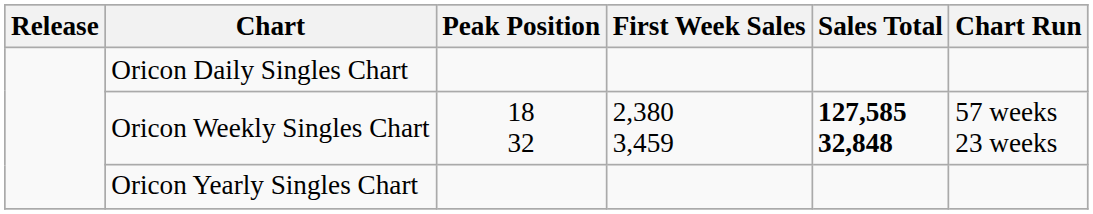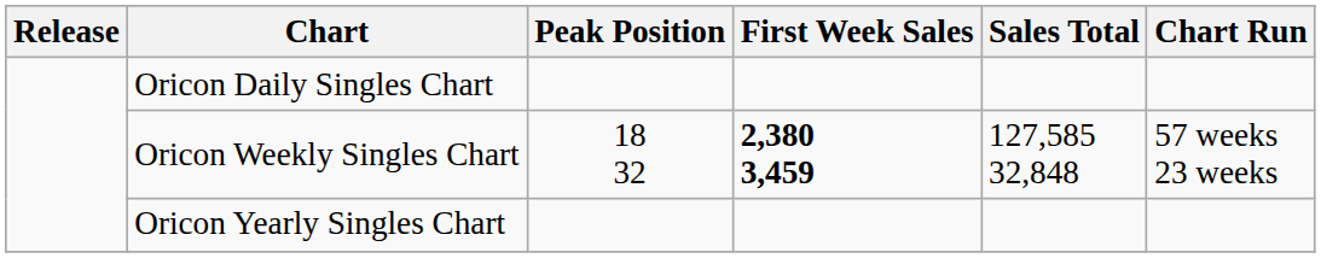Oricon Weekly Singles Chart | First Week Sales: normal -> bold
Oricon Weekly Singles Chart | Sales Total: bold -> normal
